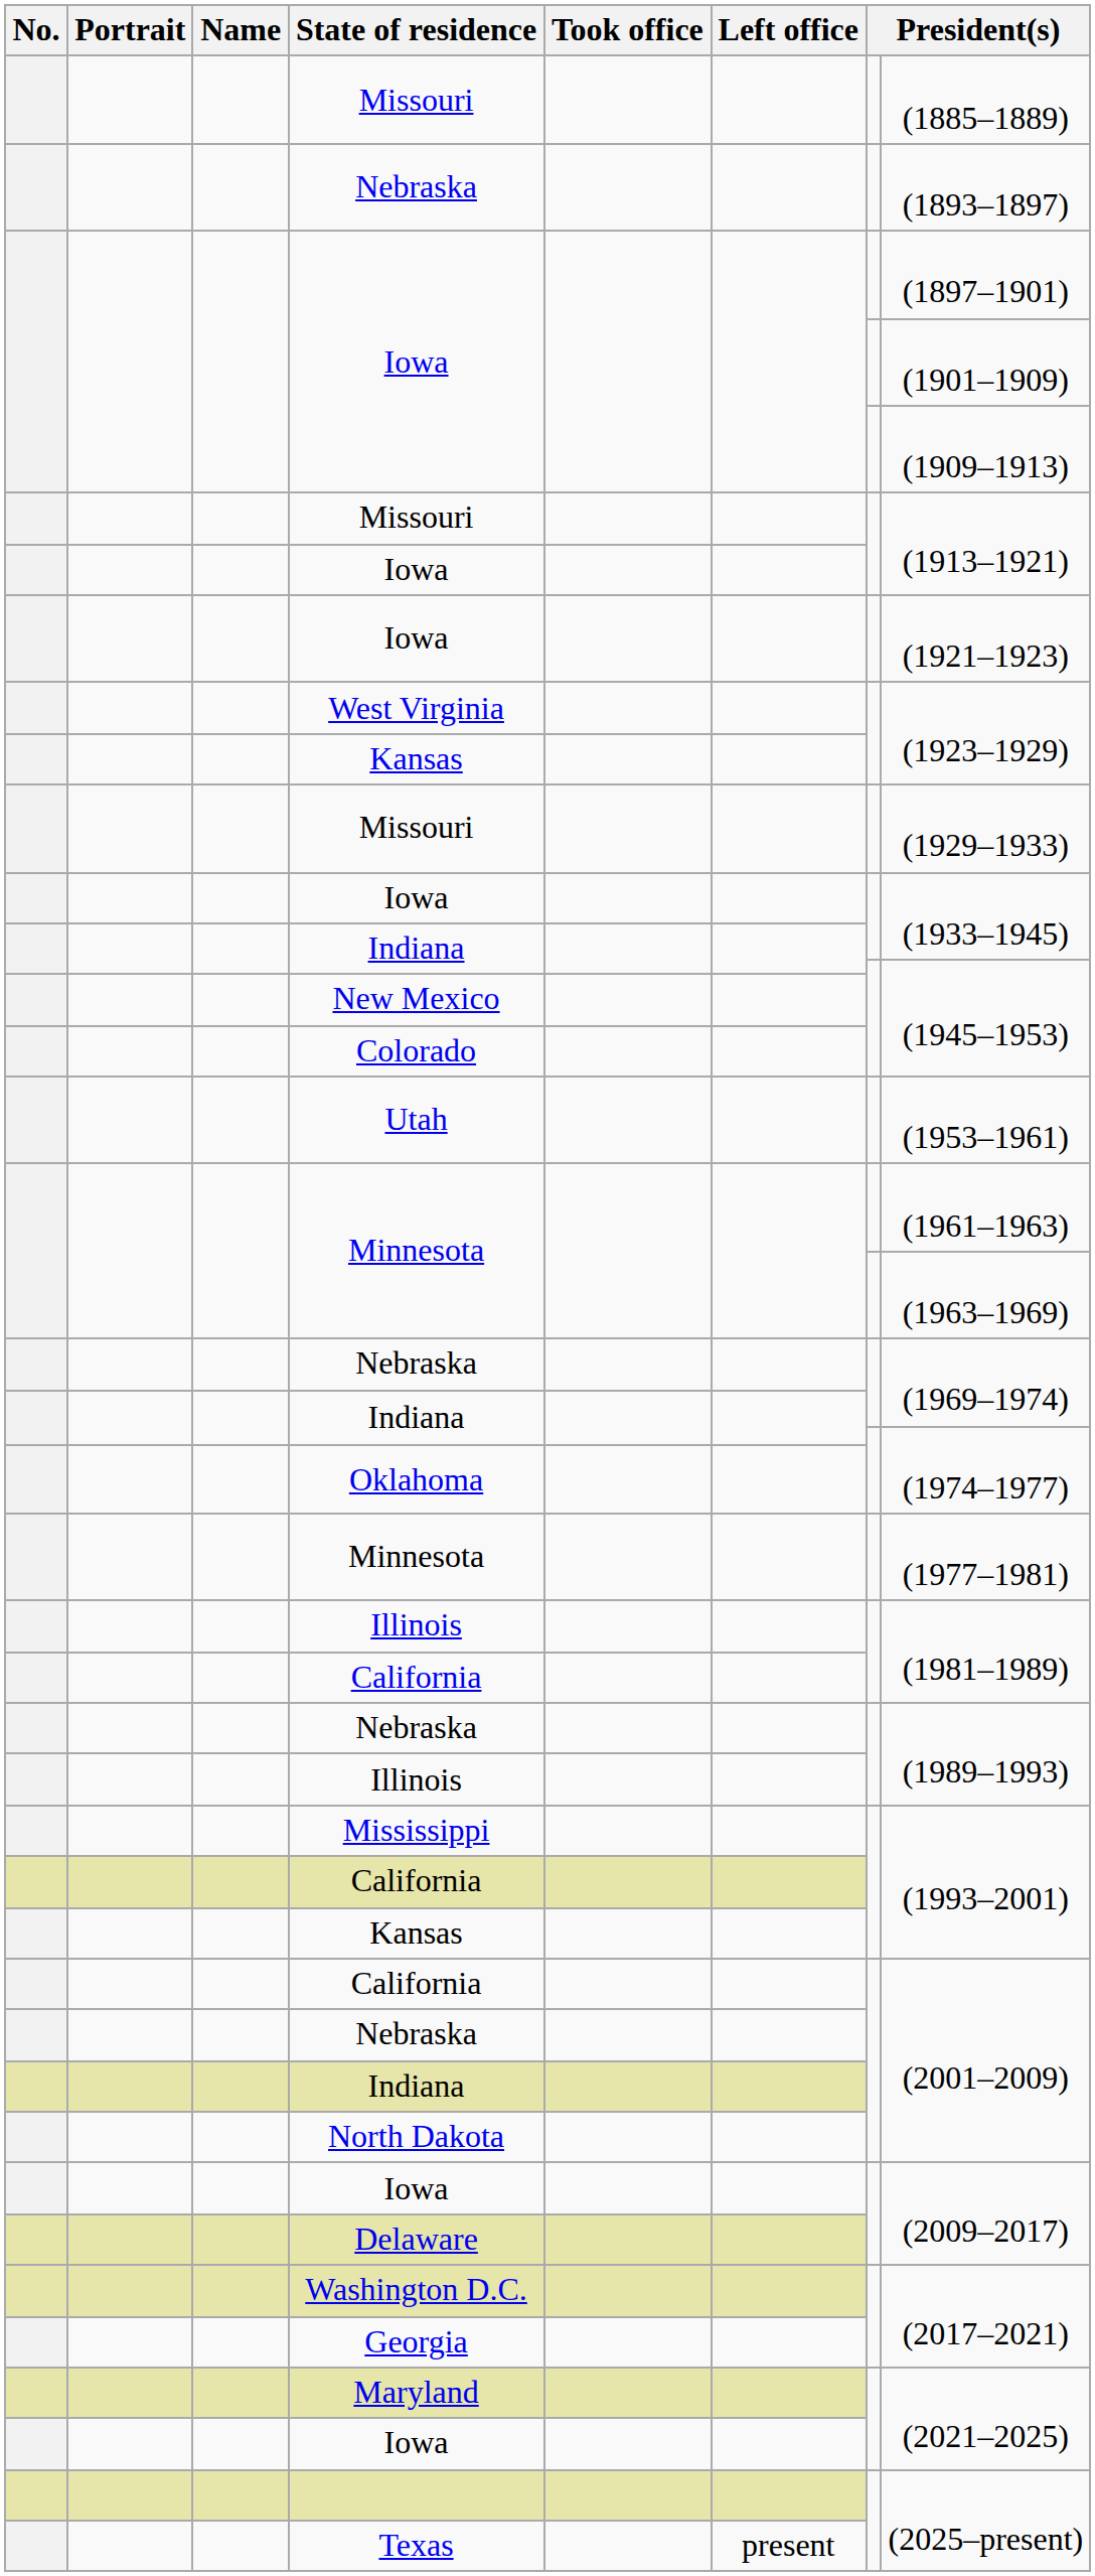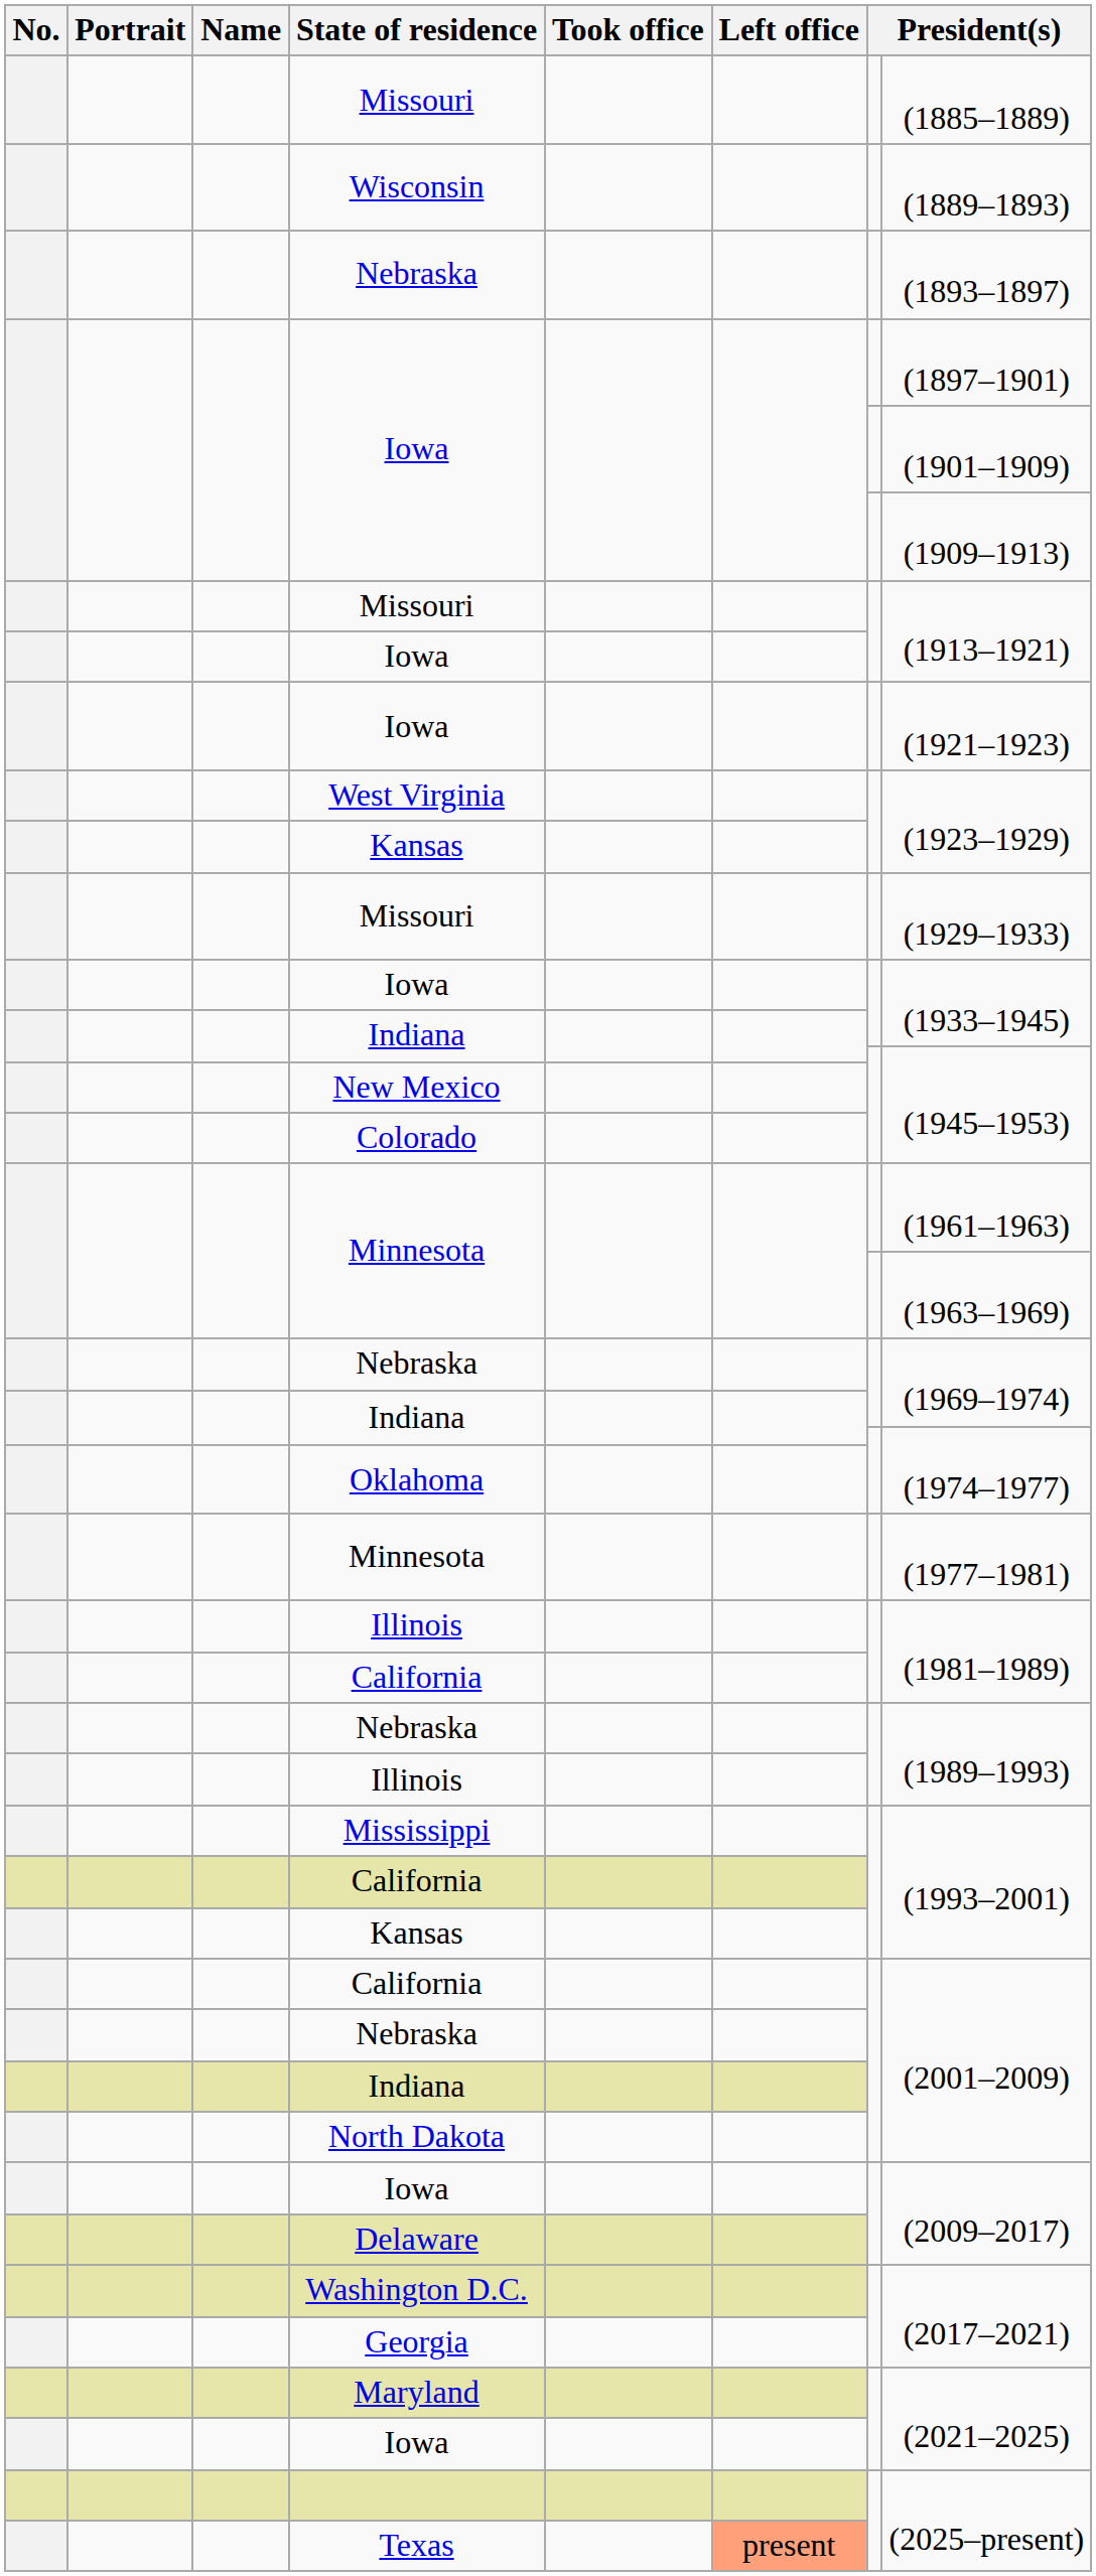+ row: Wisconsin | (1889–1893)
- row: Utah | (1953–1961)
Texas | Left office: no background -> lightsalmon background
